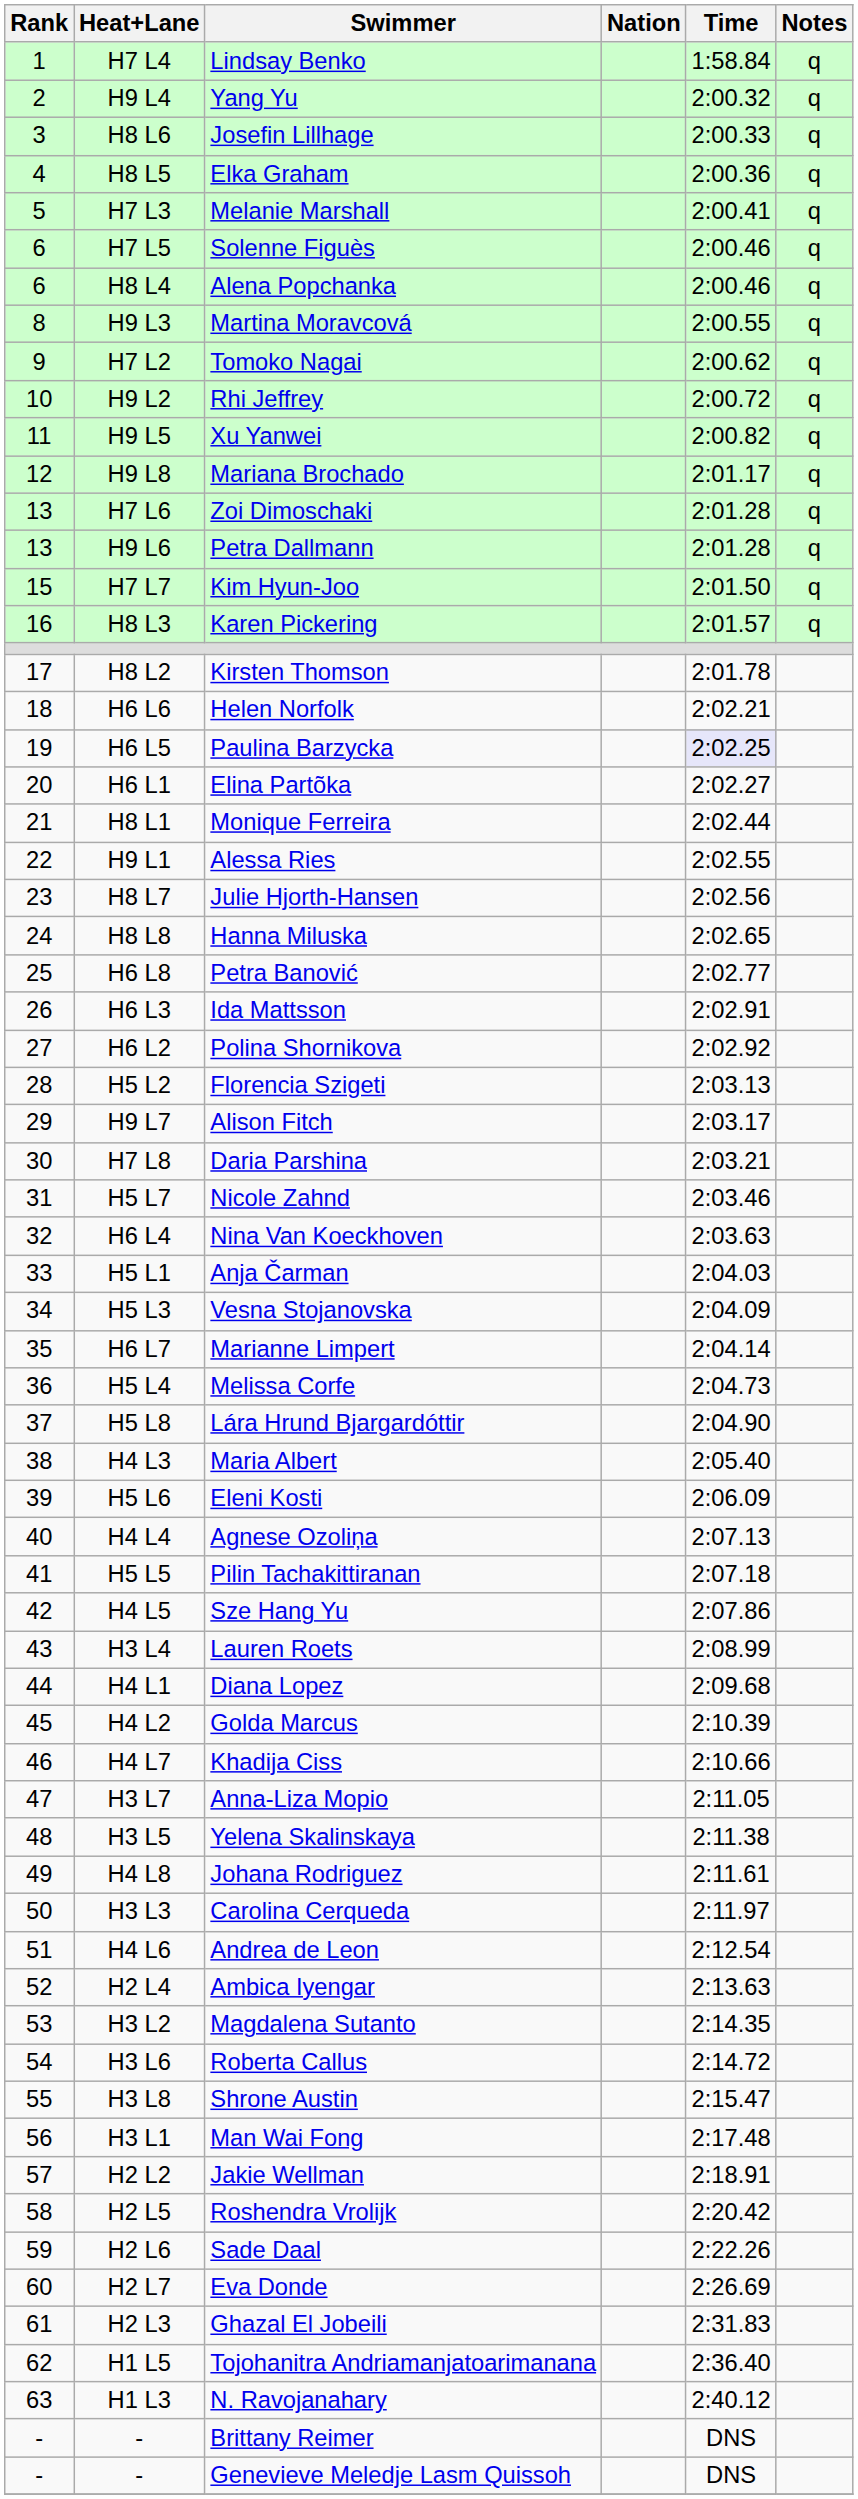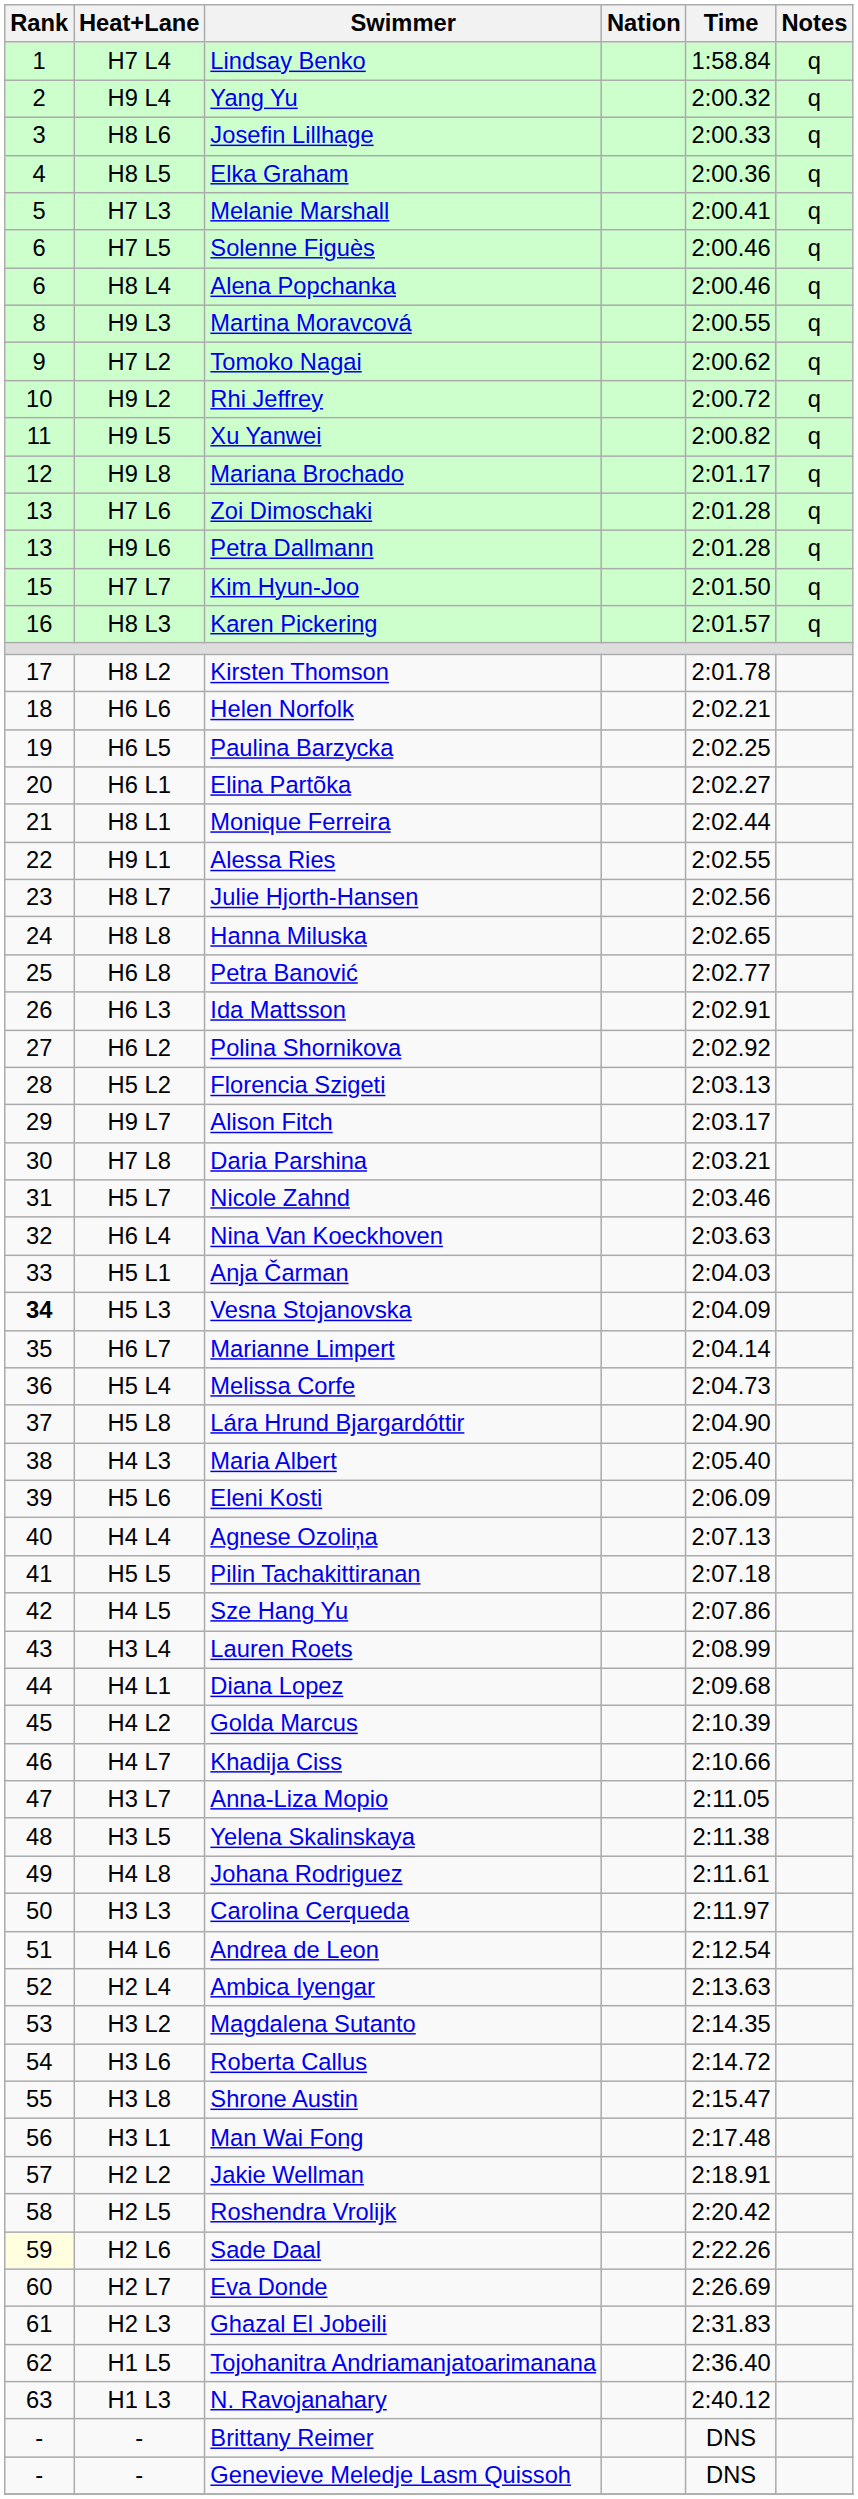Paulina Barzycka | Time: lavender background -> no background
Vesna Stojanovska | Rank: normal -> bold
Sade Daal | Rank: no background -> lightyellow background
